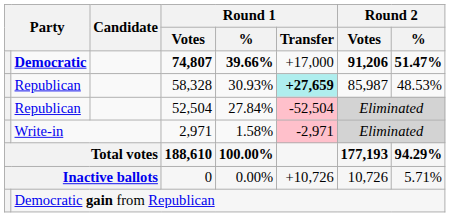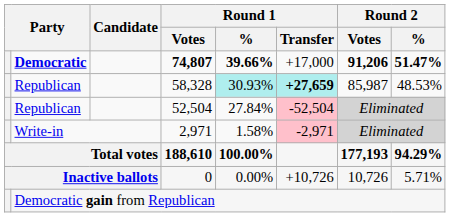58,328 | Round 1 / %: no background -> paleturquoise background
